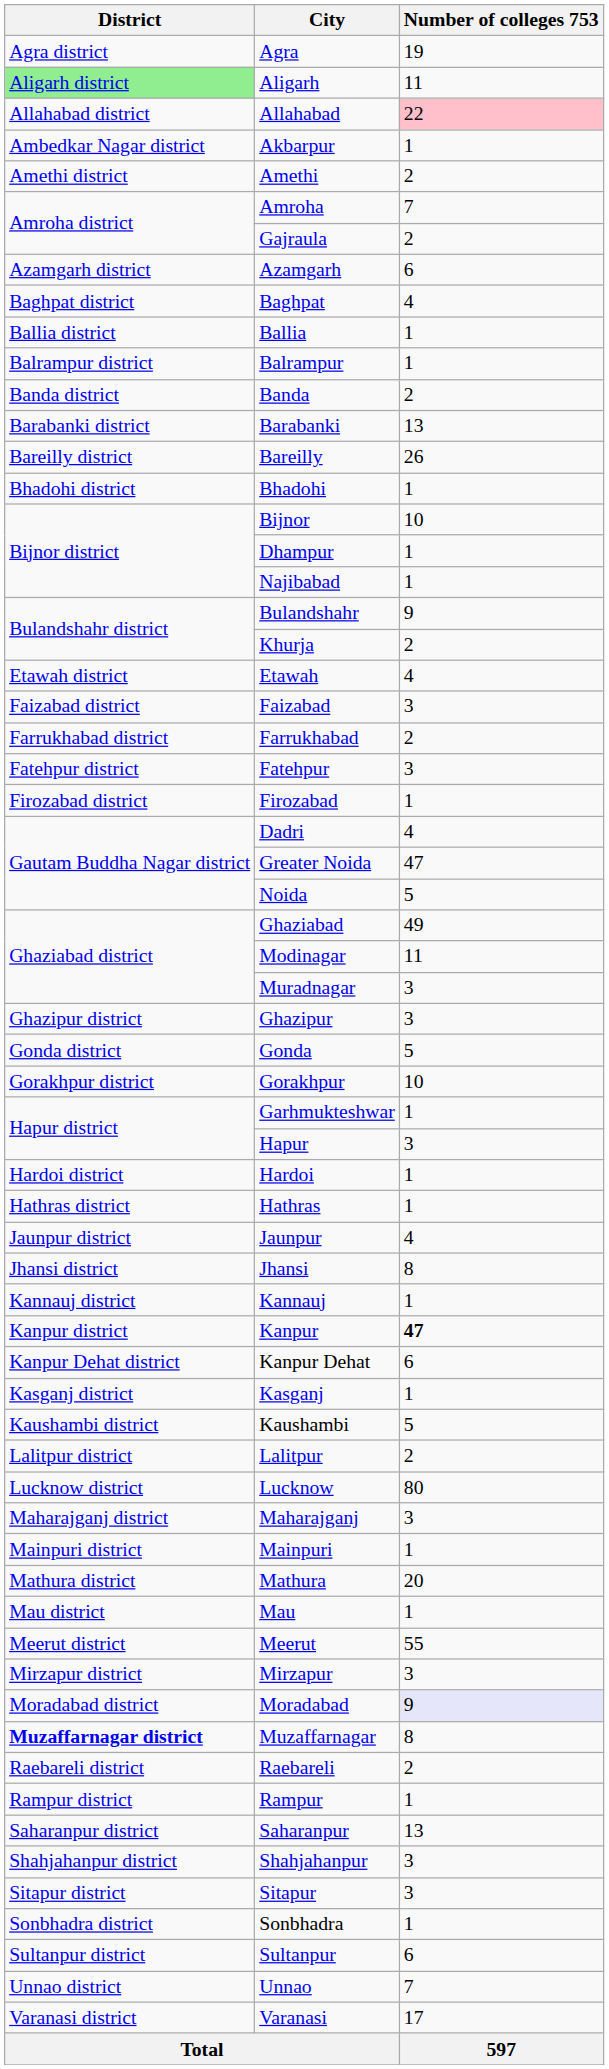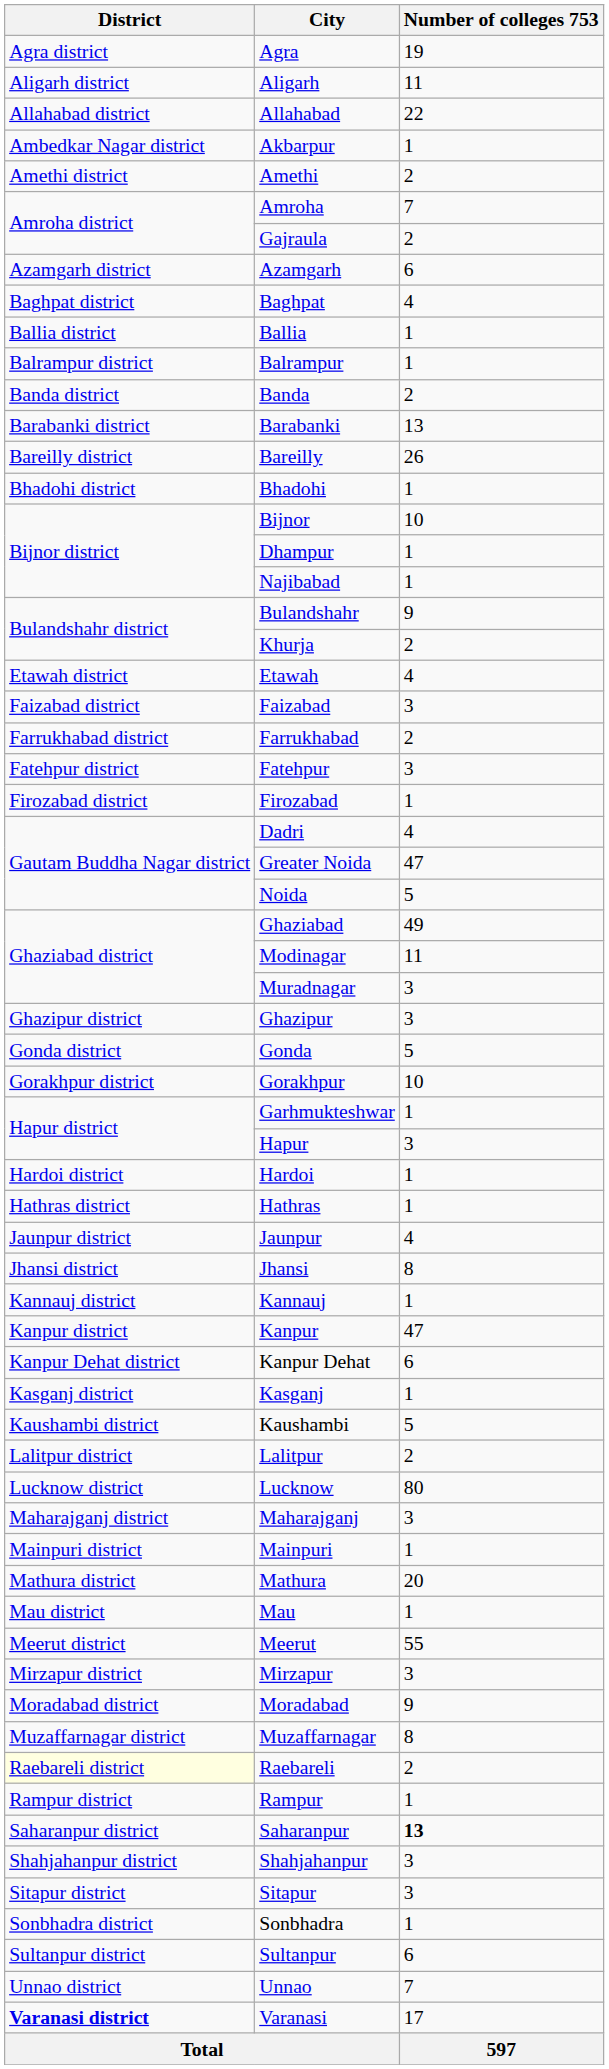Aligarh | District: lightgreen background -> no background
Allahabad | Number of colleges 753: pink background -> no background
Kanpur | Number of colleges 753: bold -> normal
Moradabad | Number of colleges 753: lavender background -> no background
Muzaffarnagar | District: bold -> normal
Raebareli | District: no background -> lightyellow background
Saharanpur | Number of colleges 753: normal -> bold
Varanasi | District: normal -> bold
